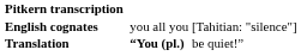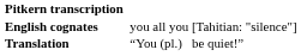Translation | column 2: bold -> normal
